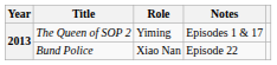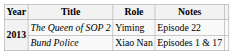The Queen of SOP 2 | Notes: Episodes 1 & 17 -> Episode 22
Bund Police | Notes: Episode 22 -> Episodes 1 & 17
